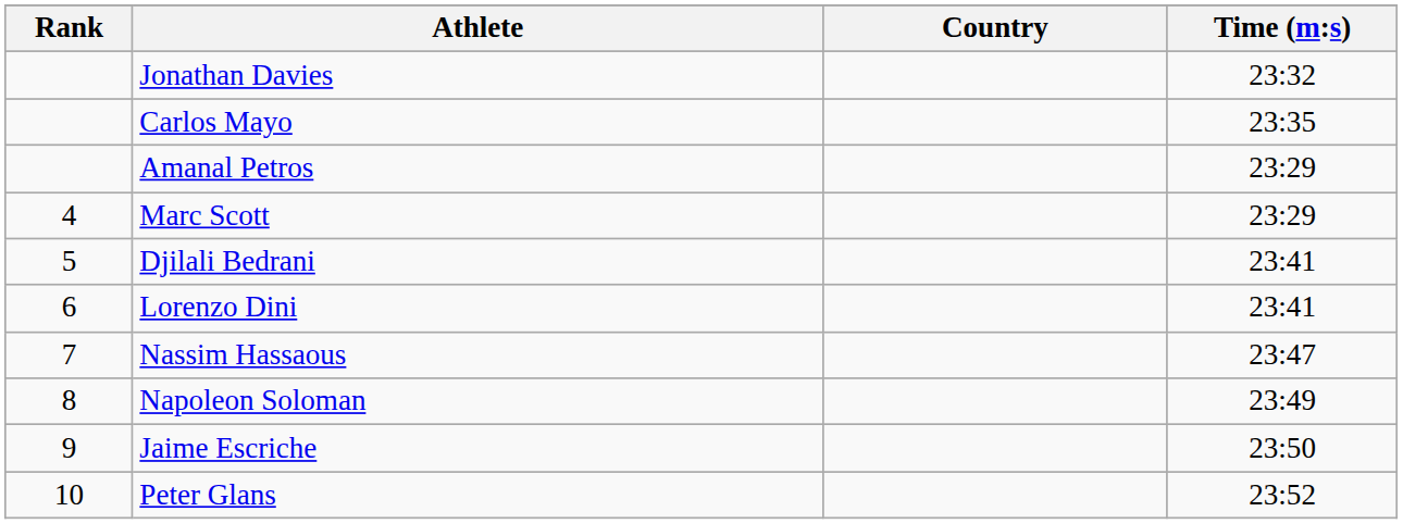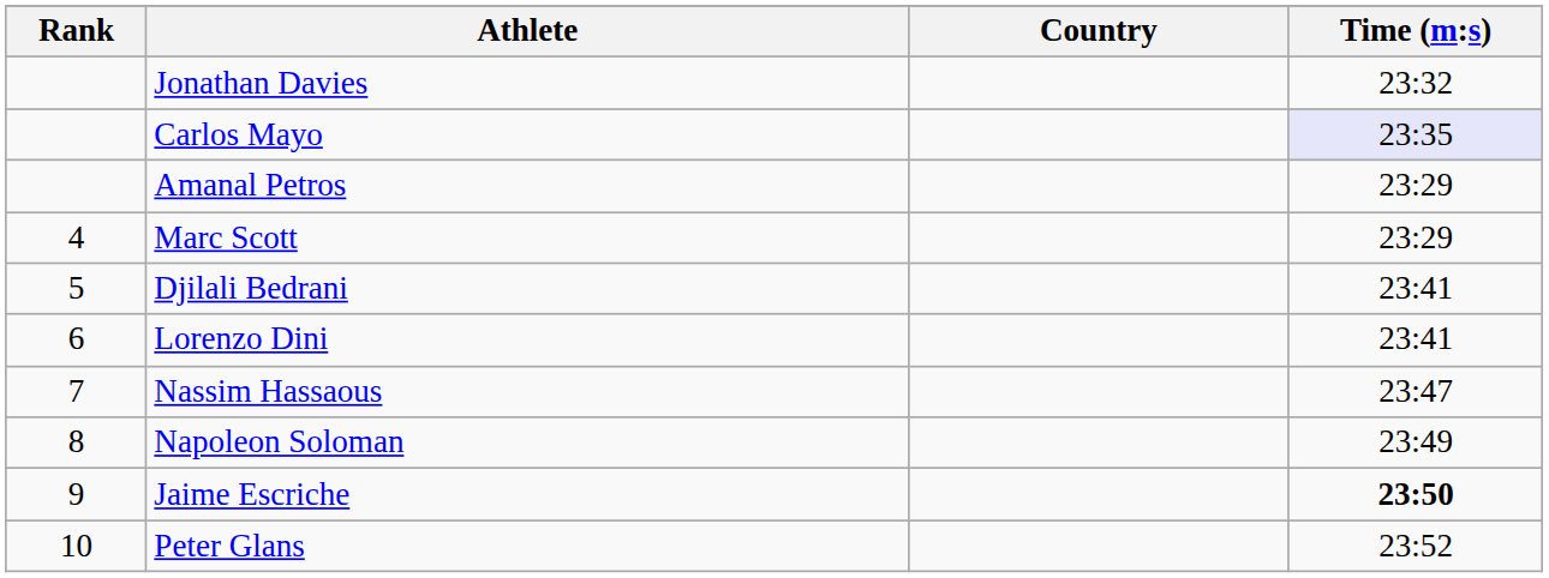Carlos Mayo | Time (m:s): no background -> lavender background
Jaime Escriche | Time (m:s): normal -> bold
